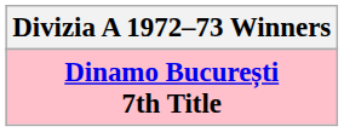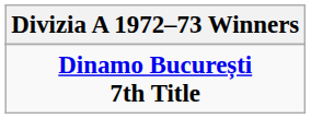row 2 | column 1: pink background -> no background
